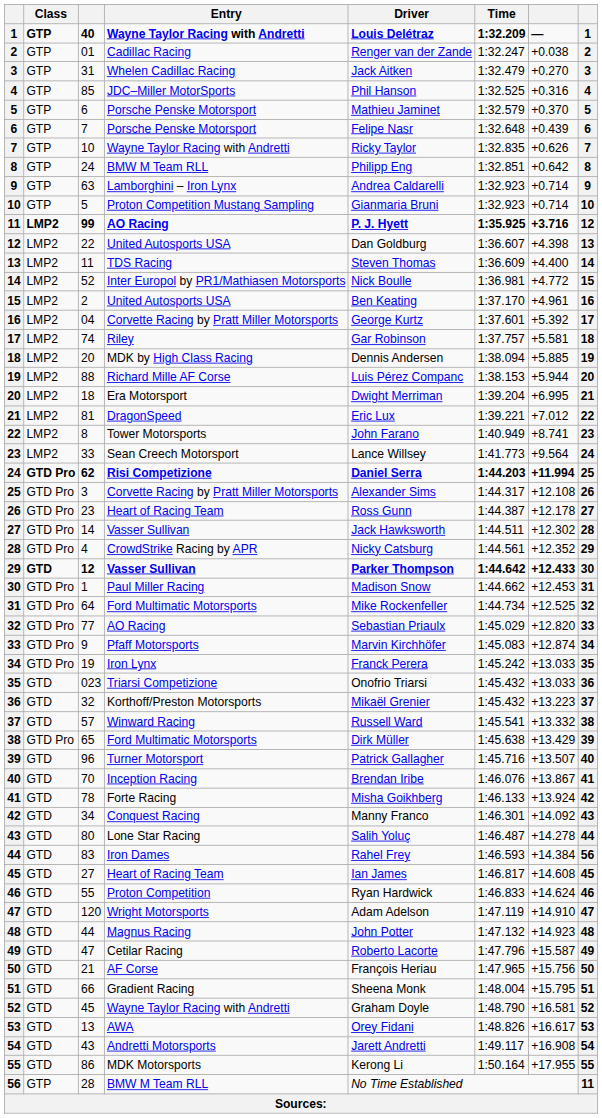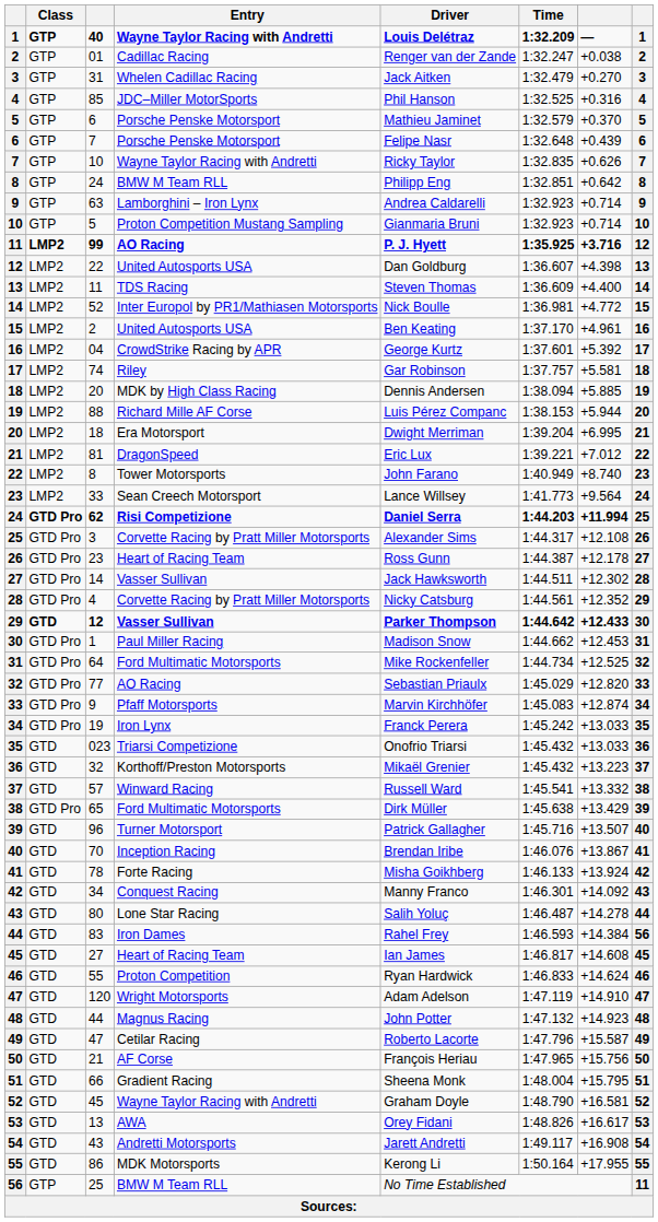row 17 | Entry: Corvette Racing by Pratt Miller Motorsports -> CrowdStrike Racing by APR
row 23 | column 7: +8.741 -> +8.740
row 29 | Entry: CrowdStrike Racing by APR -> Corvette Racing by Pratt Miller Motorsports
row 57 | column 3: 28 -> 25
